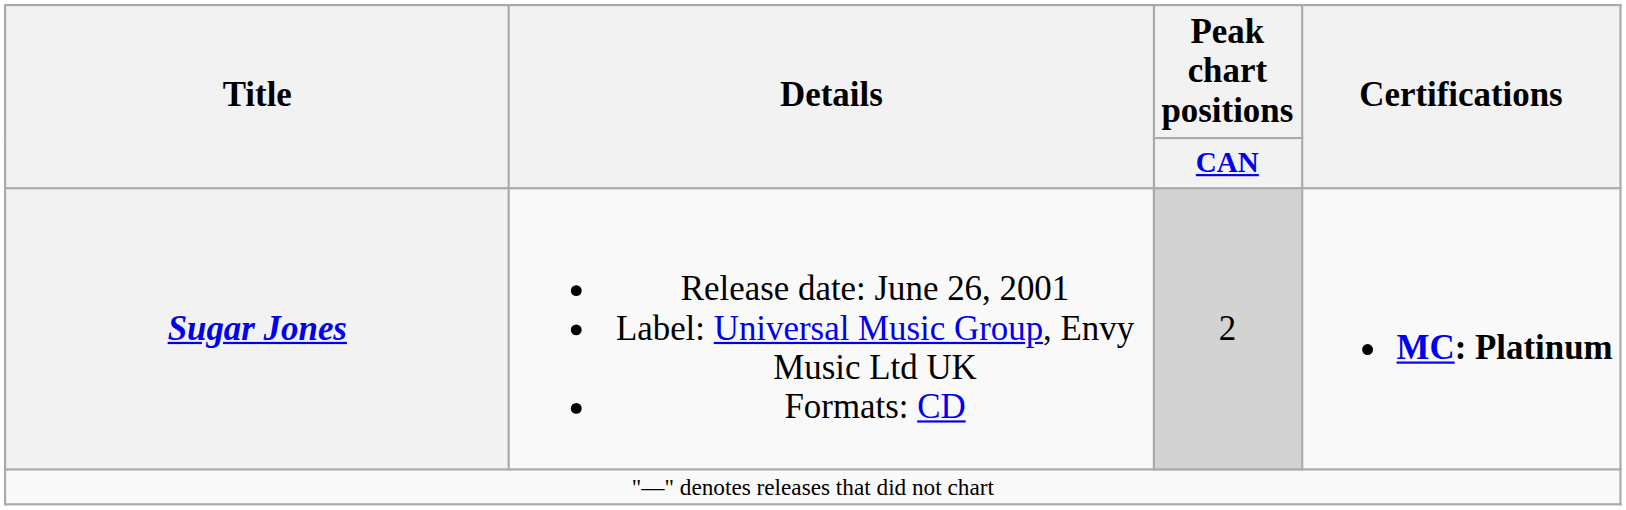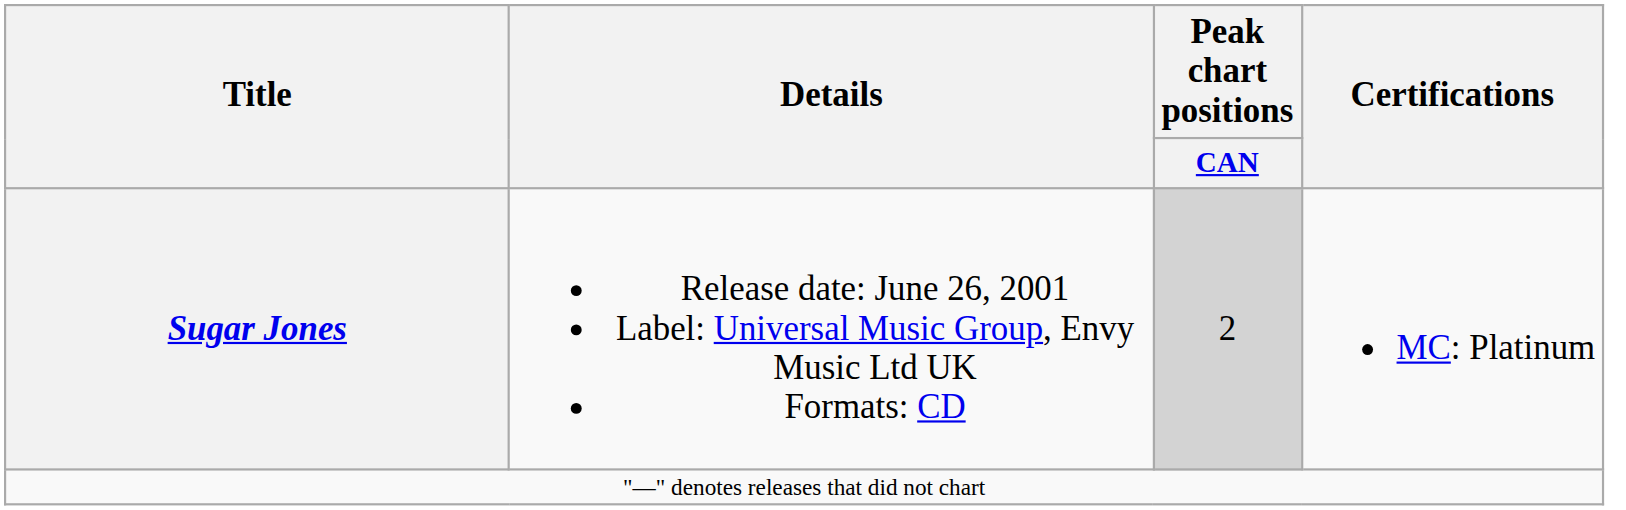Sugar Jones | Certifications: bold -> normal
